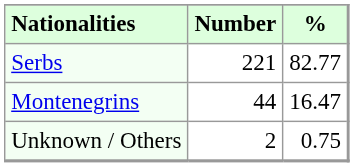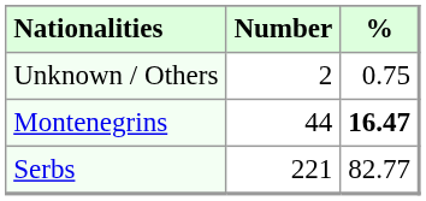rows swapped: Serbs <-> Unknown / Others
Montenegrins | %: normal -> bold
